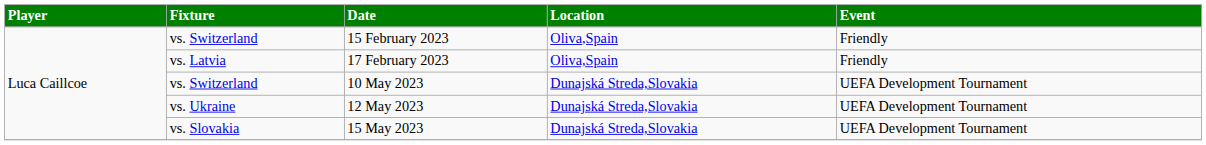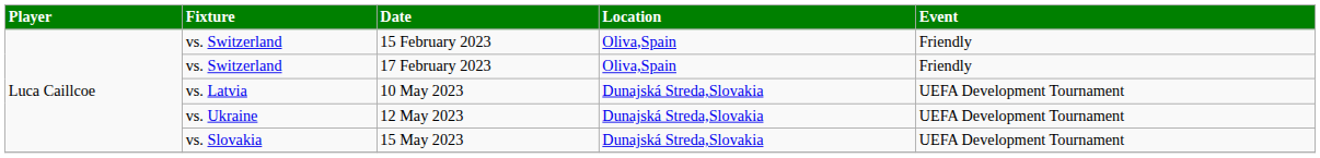17 February 2023 | Fixture: vs. Latvia -> vs. Switzerland
10 May 2023 | Fixture: vs. Switzerland -> vs. Latvia
